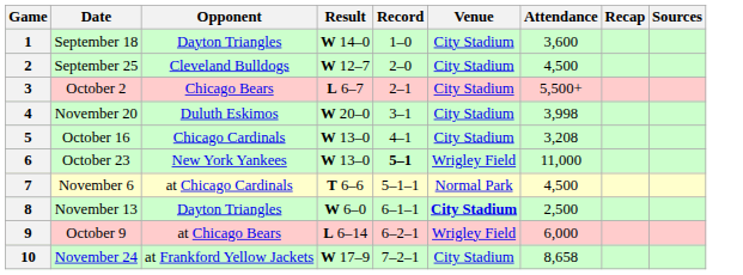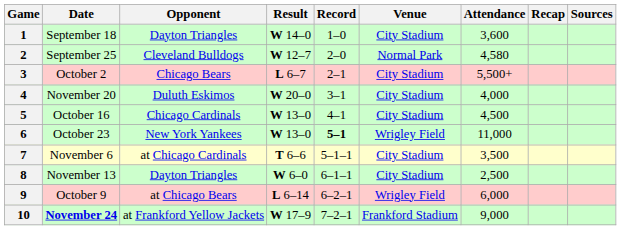2 | Venue: City Stadium -> Normal Park
2 | Attendance: 4,500 -> 4,580
4 | Attendance: 3,998 -> 4,000
5 | Attendance: 3,208 -> 4,500
7 | Venue: Normal Park -> City Stadium
7 | Attendance: 4,500 -> 3,500
8 | Venue: bold -> normal
10 | Date: normal -> bold
10 | Venue: City Stadium -> Frankford Stadium
10 | Attendance: 8,658 -> 9,000
